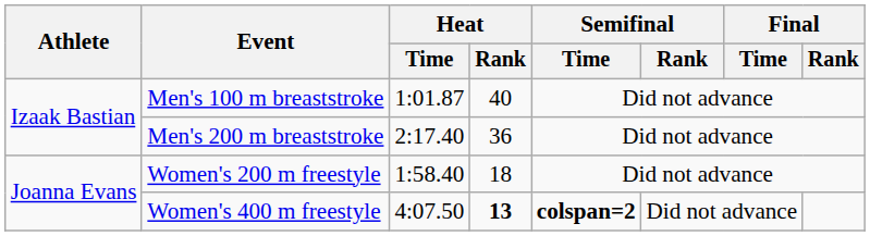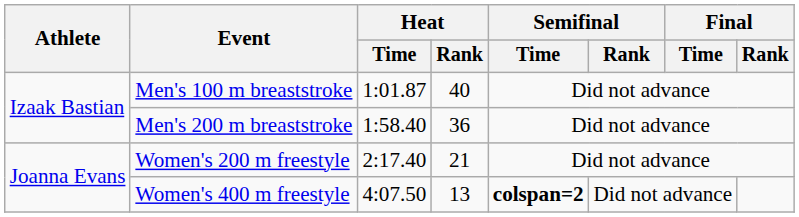Men's 200 m breaststroke | Heat / Time: 2:17.40 -> 1:58.40
Women's 200 m freestyle | Heat / Time: 1:58.40 -> 2:17.40
Women's 200 m freestyle | Heat / Rank: 18 -> 21
Women's 400 m freestyle | Heat / Rank: bold -> normal
